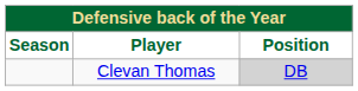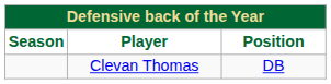Clevan Thomas | Position: lightgrey background -> no background
